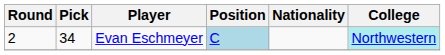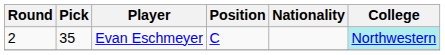Evan Eschmeyer | Pick: 34 -> 35
Evan Eschmeyer | Position: lightblue background -> no background
